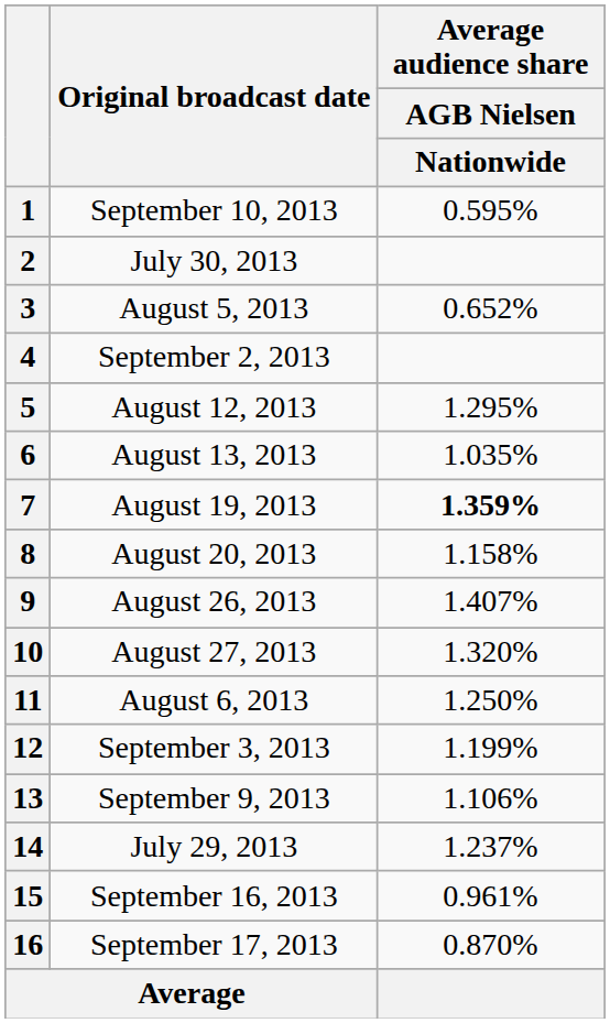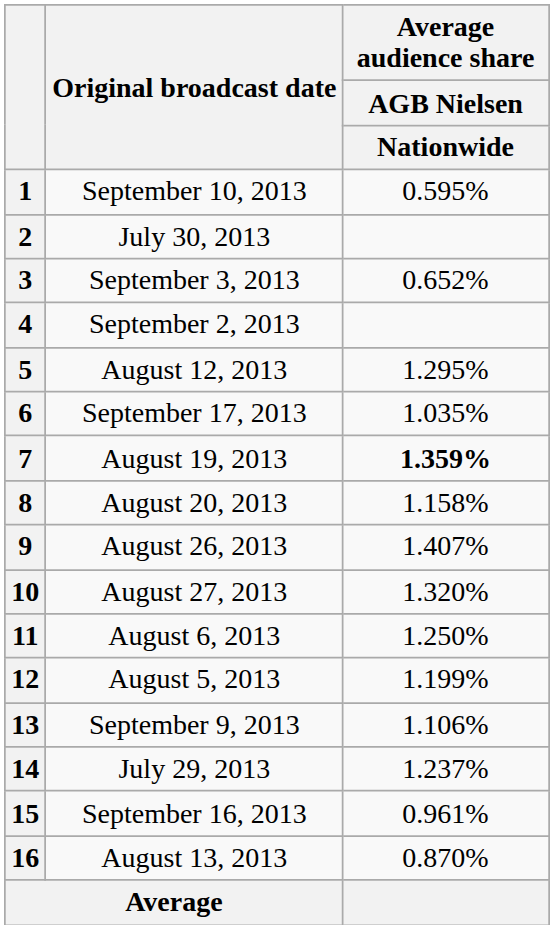3 | Original broadcast date: August 5, 2013 -> September 3, 2013
6 | Original broadcast date: August 13, 2013 -> September 17, 2013
12 | Original broadcast date: September 3, 2013 -> August 5, 2013
16 | Original broadcast date: September 17, 2013 -> August 13, 2013
